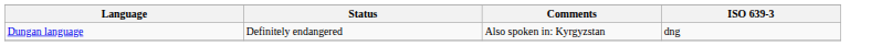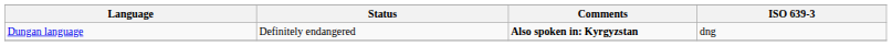Dungan language | Comments: normal -> bold
